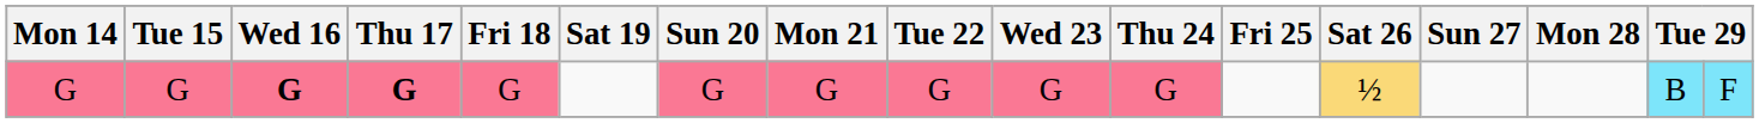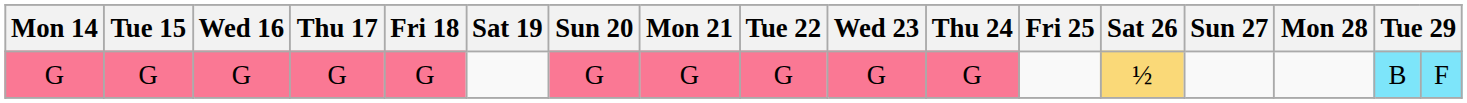row 2 | Wed 16: bold -> normal
row 2 | Thu 17: bold -> normal
